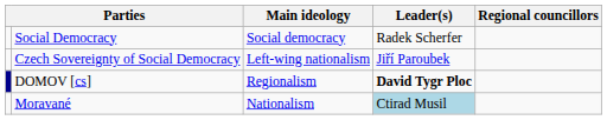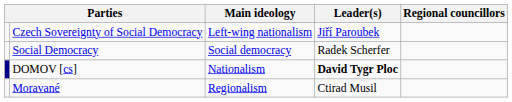rows swapped: Czech Sovereignty of Social Democracy <-> Social Democracy
DOMOV [cs] | Main ideology: Regionalism -> Nationalism
Moravané | Main ideology: Nationalism -> Regionalism
Moravané | Leader(s): lightblue background -> no background
